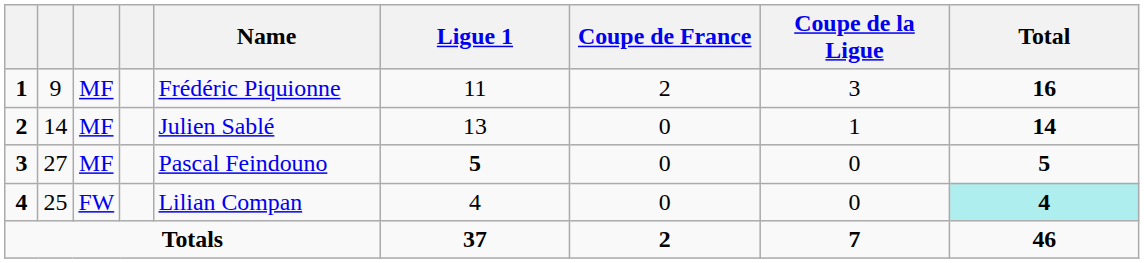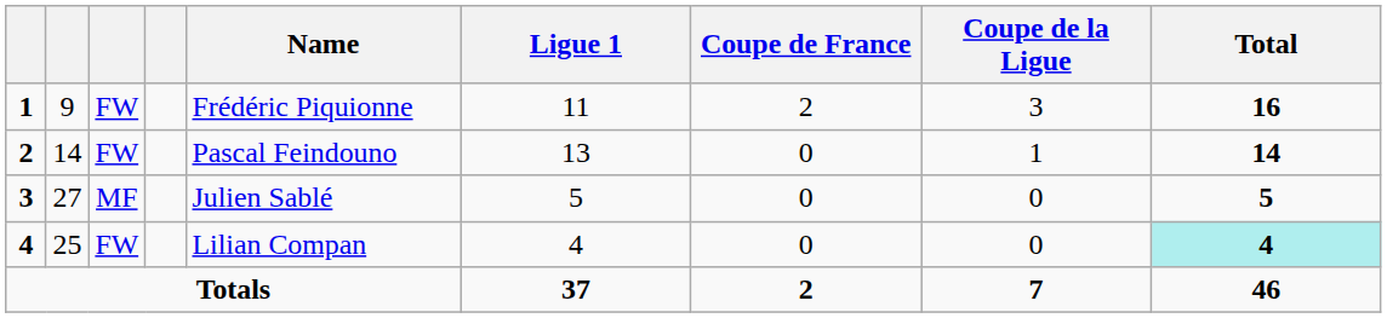row 2 | column 3: MF -> FW
row 3 | column 3: MF -> FW
row 3 | Name: Julien Sablé -> Pascal Feindouno
row 4 | Name: Pascal Feindouno -> Julien Sablé
row 4 | Ligue 1: bold -> normal
